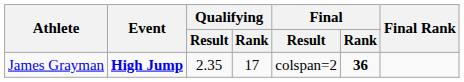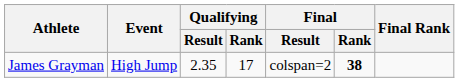James Grayman | Event: bold -> normal
James Grayman | Final / Rank: 36 -> 38
